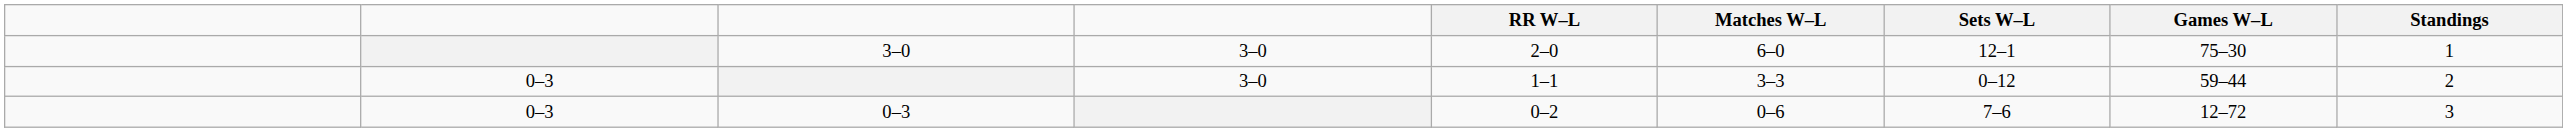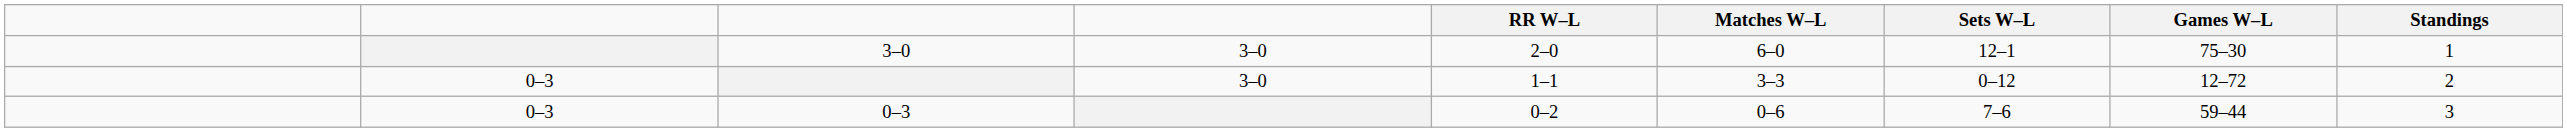row 3 | Games W–L: 59–44 -> 12–72
row 4 | Games W–L: 12–72 -> 59–44
